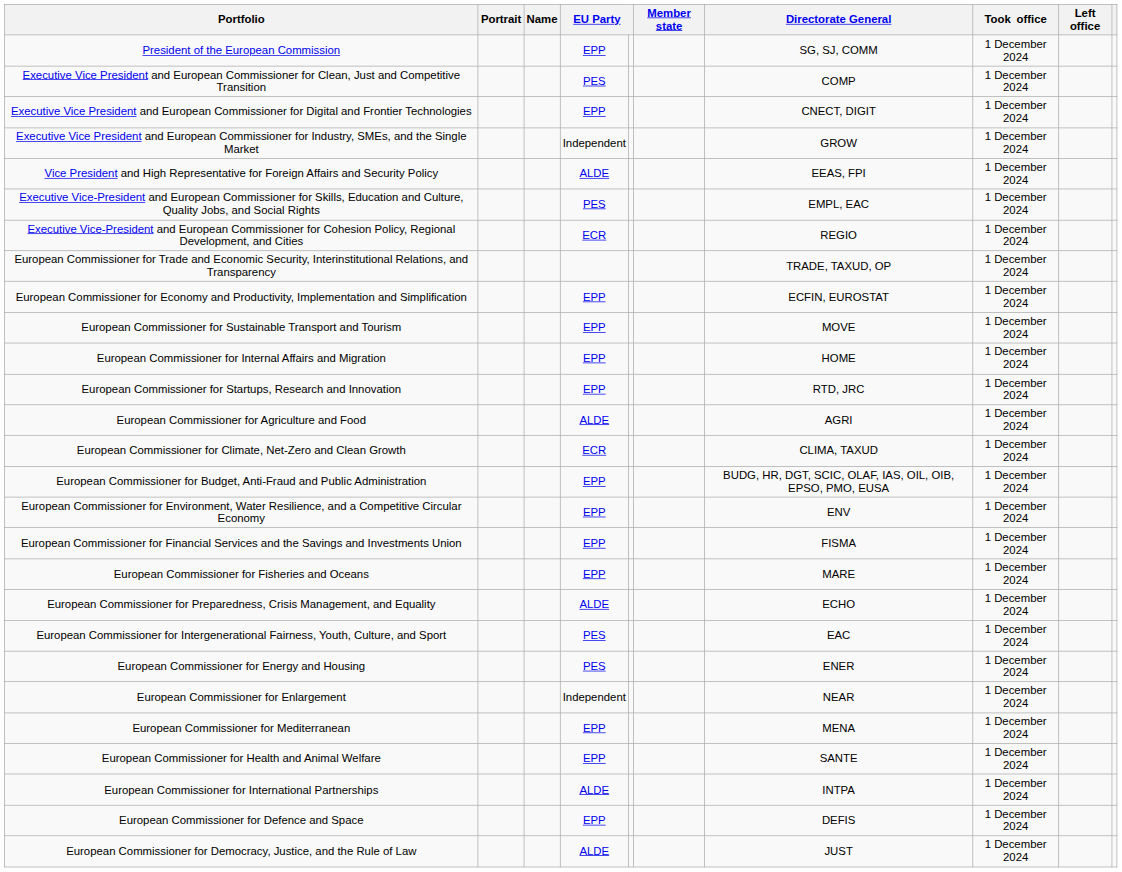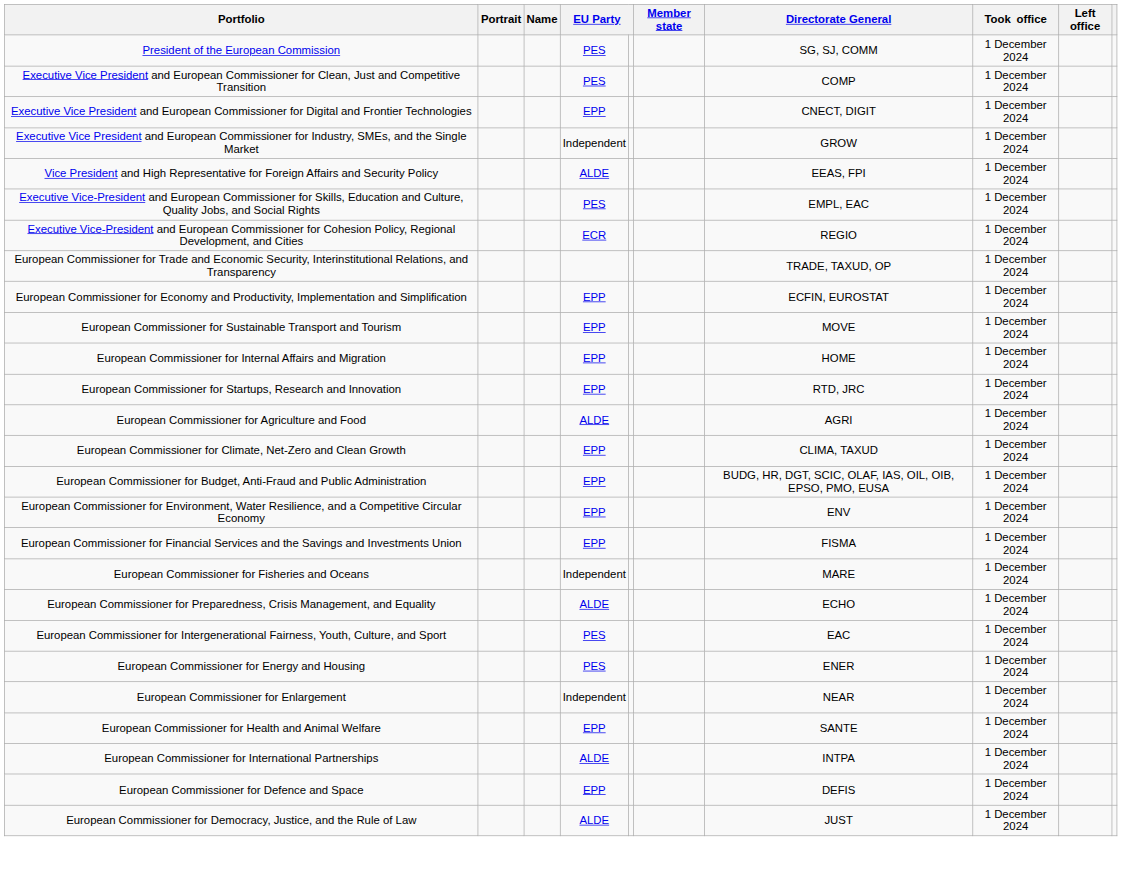President of the European Commission | column 4: EPP -> PES
European Commissioner for Climate, Net-Zero and Clean Growth | column 4: ECR -> EPP
European Commissioner for Fisheries and Oceans | column 4: EPP -> Independent
- row: European Commissioner for Mediterranean | EPP | MENA | 1 December 2024
